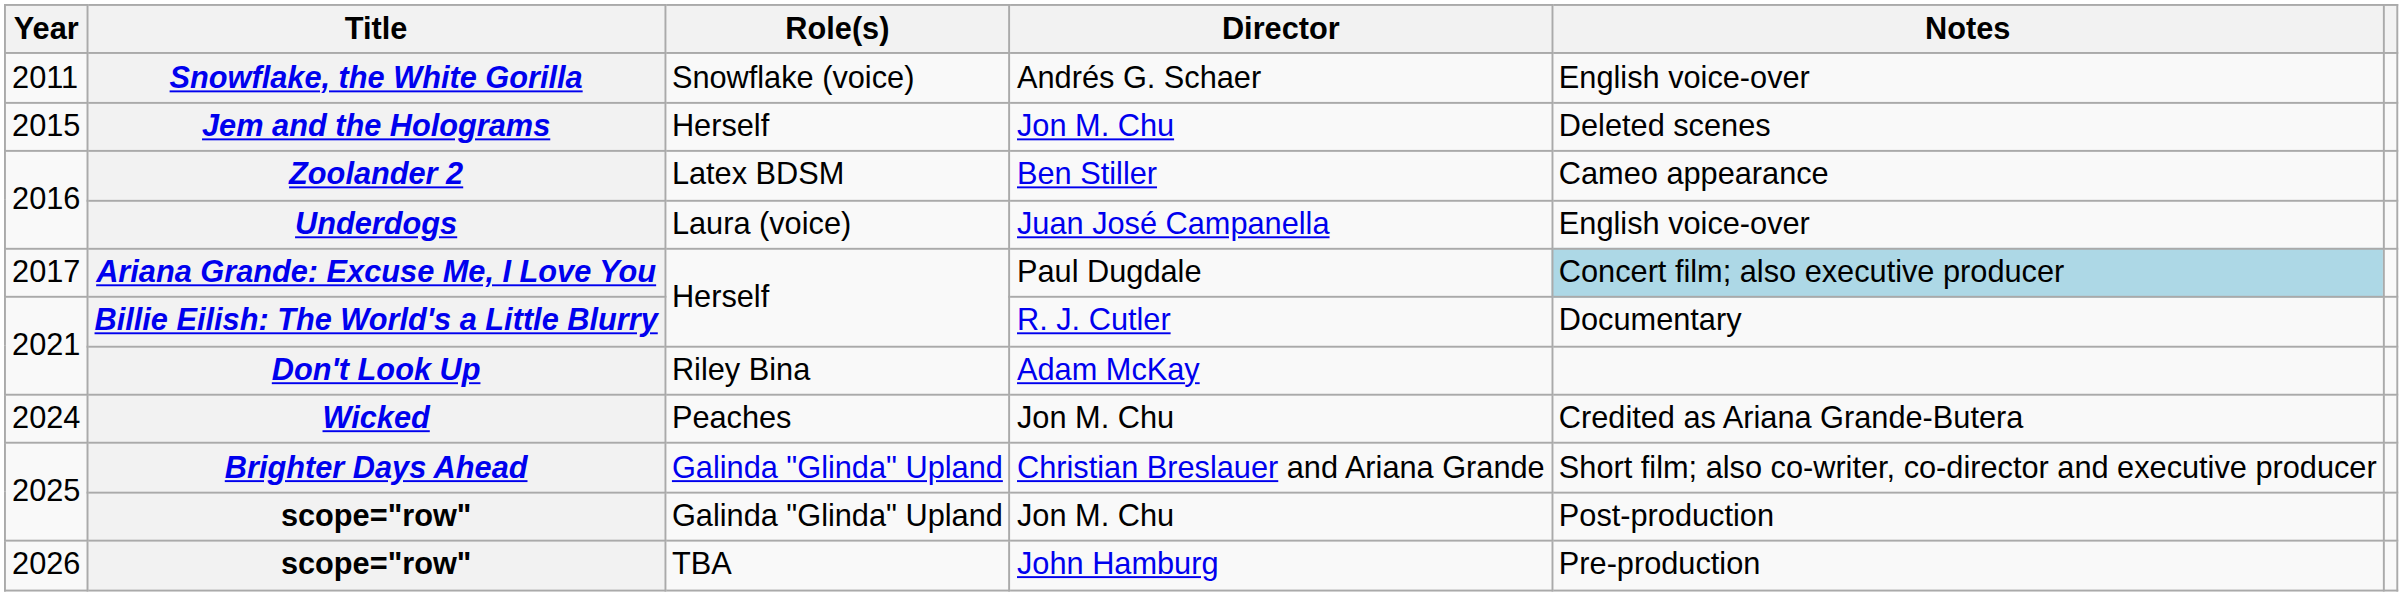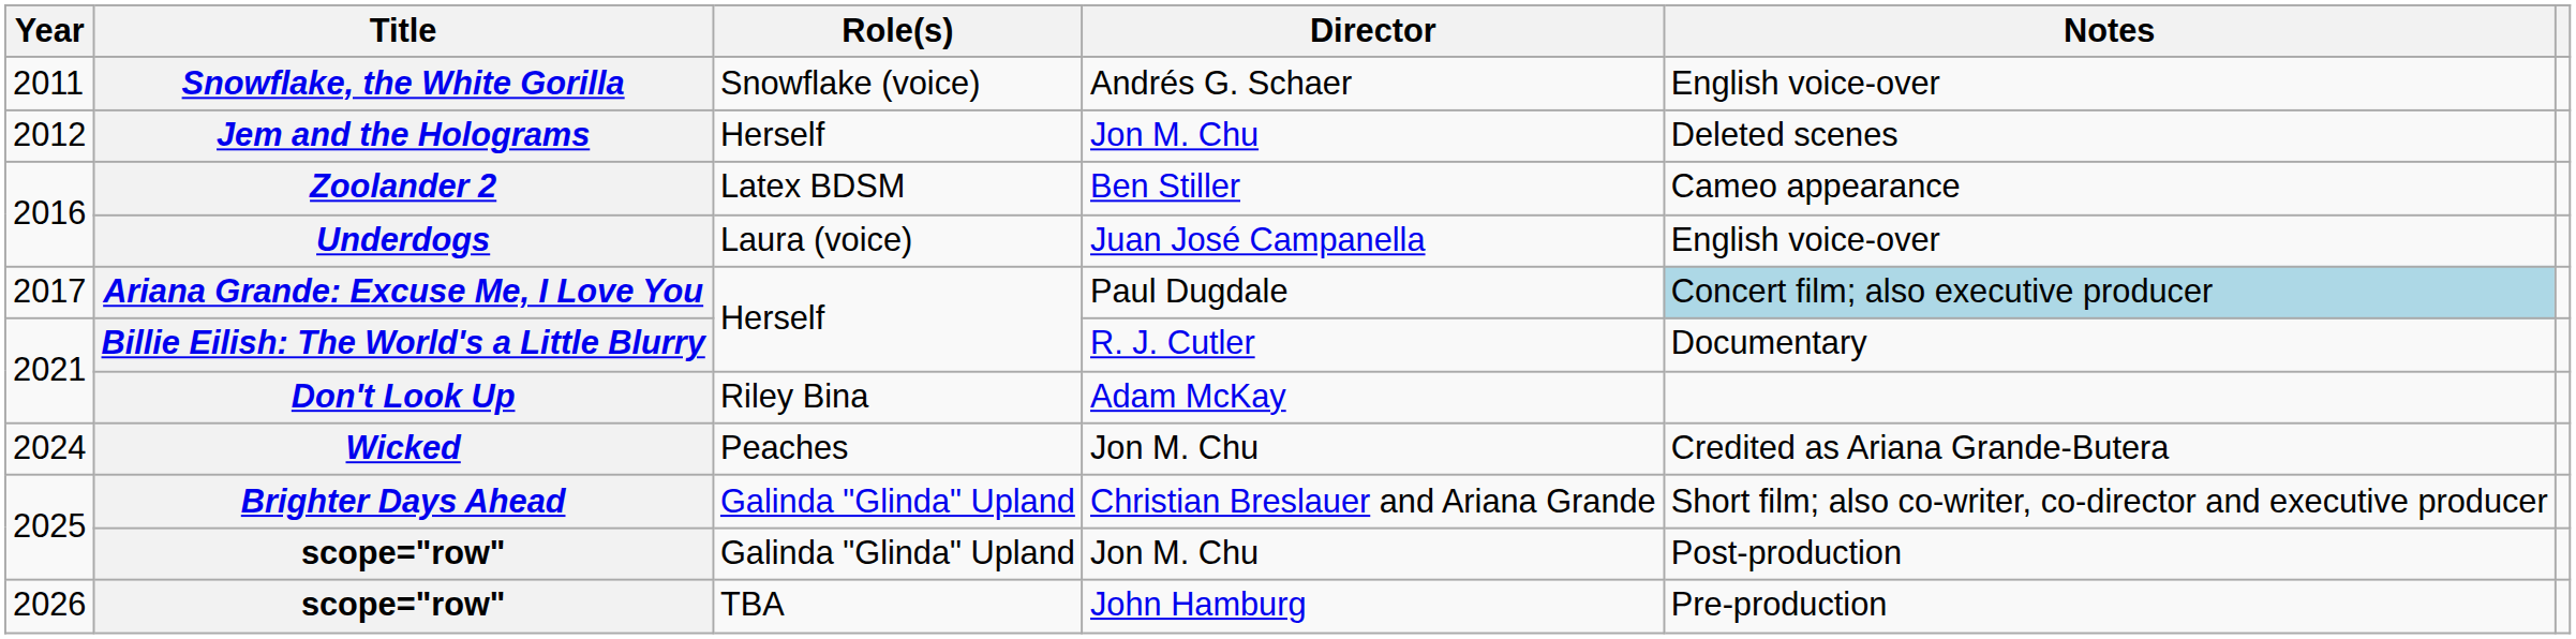Jem and the Holograms | Year: 2015 -> 2012
